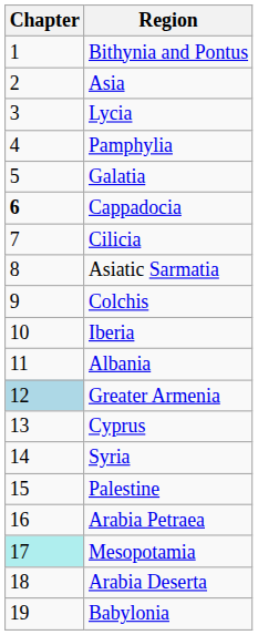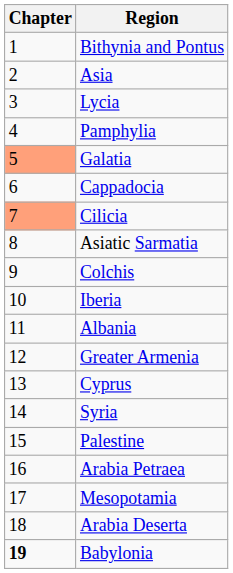Galatia | Chapter: no background -> lightsalmon background
Cappadocia | Chapter: bold -> normal
Cilicia | Chapter: no background -> lightsalmon background
Greater Armenia | Chapter: lightblue background -> no background
Mesopotamia | Chapter: paleturquoise background -> no background
Babylonia | Chapter: normal -> bold
